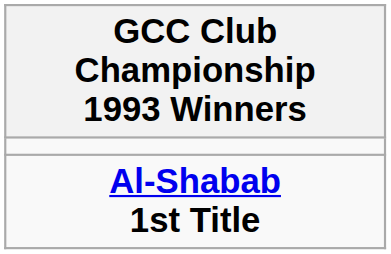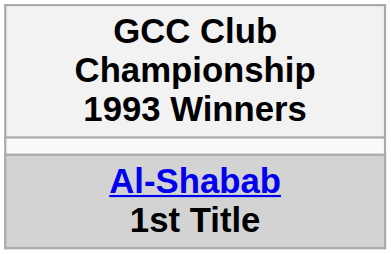row 3 | column 1: no background -> lightgrey background
